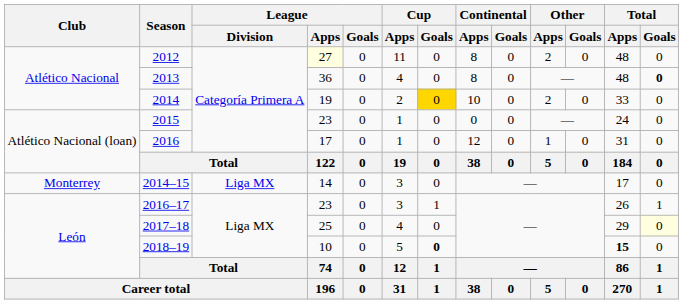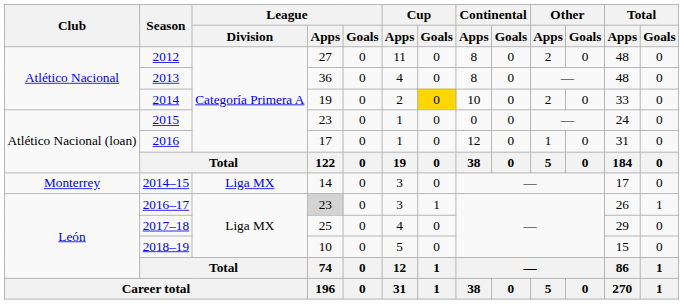2012 | League / Apps: lightyellow background -> no background
2013 | Total / Goals: bold -> normal
2016–17 | League / Apps: no background -> lightgrey background
2017–18 | Total / Goals: lightyellow background -> no background
2018–19 | Cup / Goals: bold -> normal
2018–19 | Total / Apps: bold -> normal
